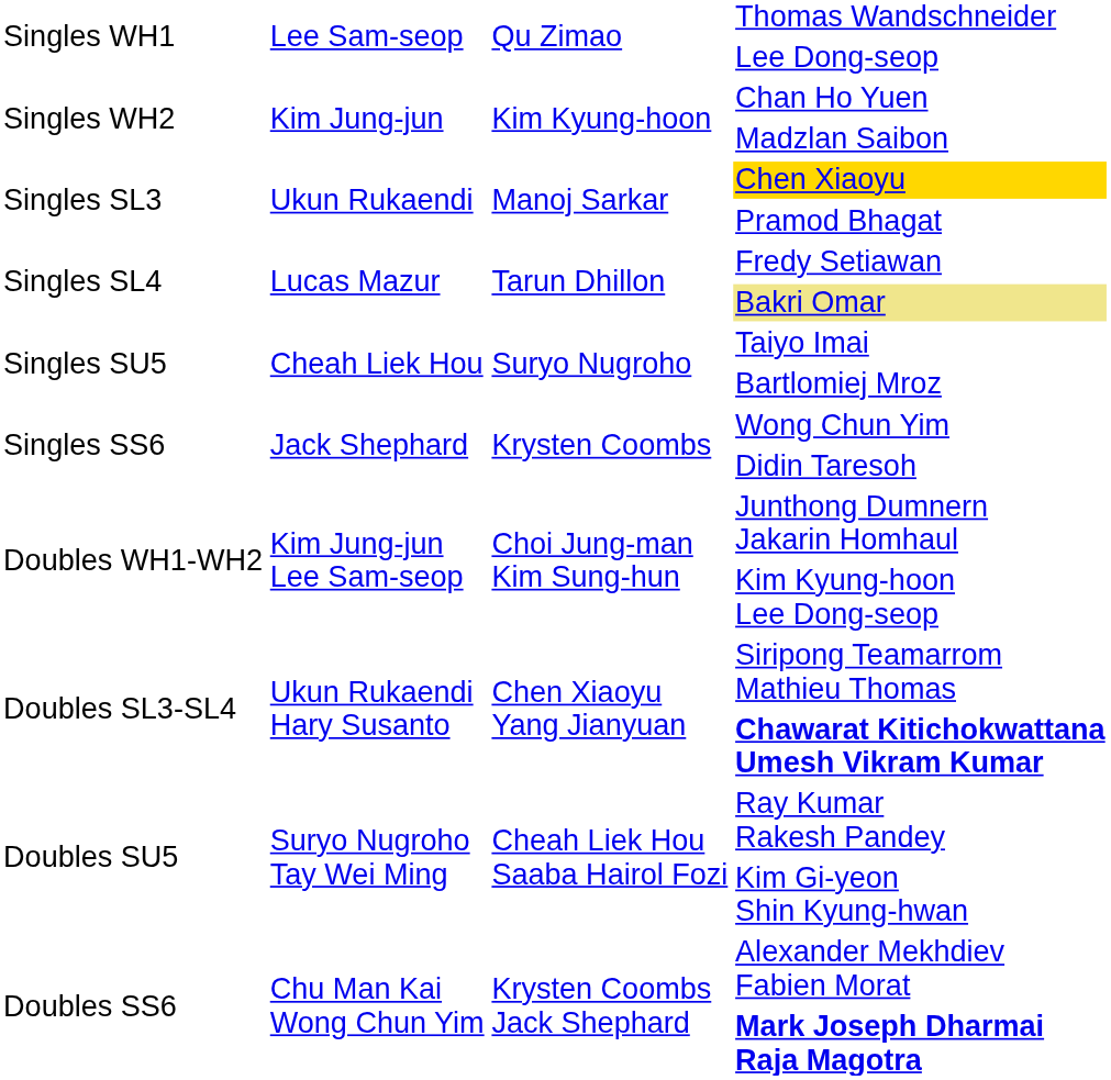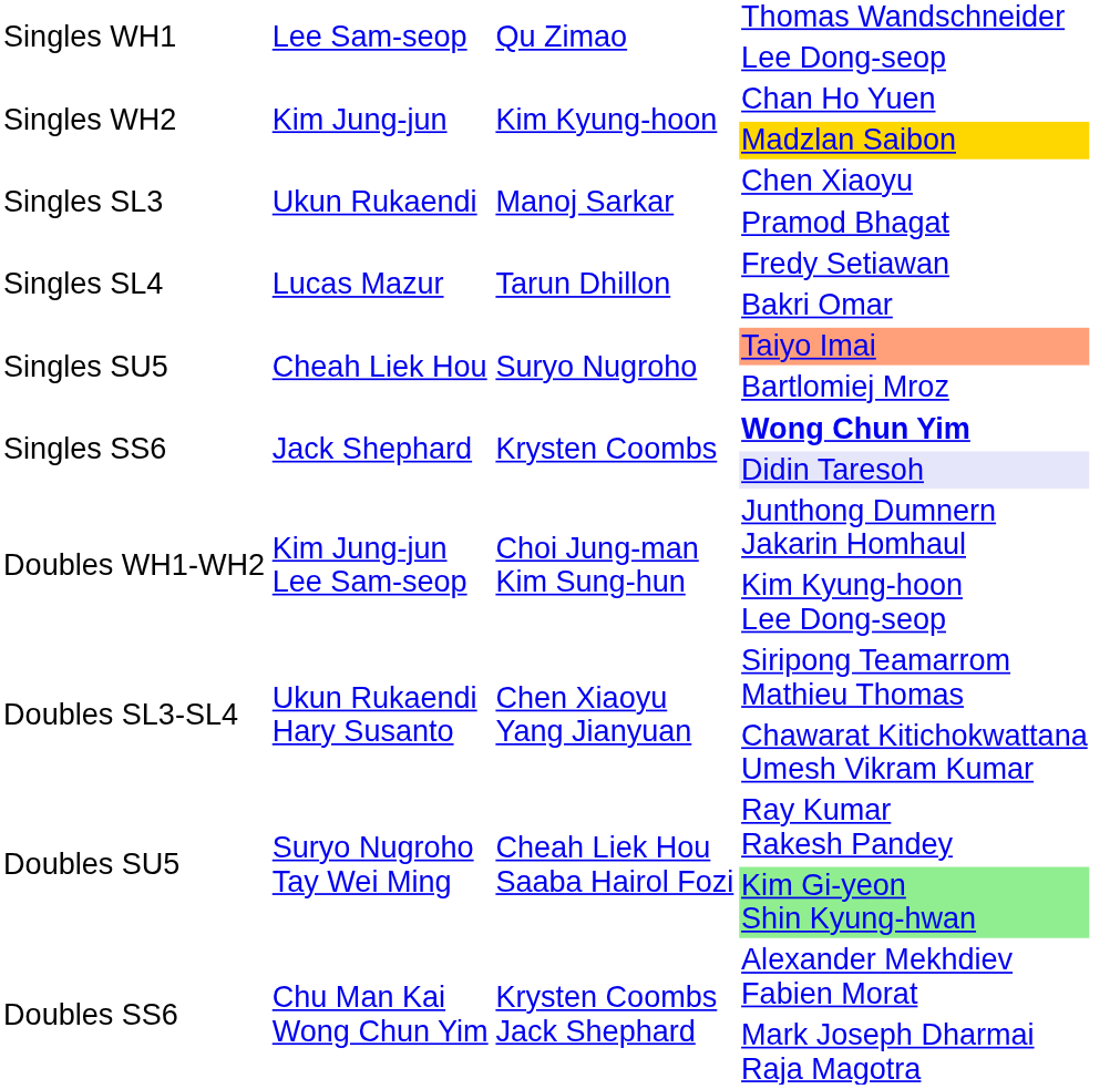Madzlan Saibon | column 4: no background -> gold background
Chen Xiaoyu | column 4: gold background -> no background
Bakri Omar | column 4: khaki background -> no background
Taiyo Imai | column 4: no background -> lightsalmon background
Wong Chun Yim | column 4: normal -> bold
Didin Taresoh | column 4: no background -> lavender background
Chawarat Kitichokwattana Umesh Vikram Kumar | column 4: bold -> normal
Kim Gi-yeon Shin Kyung-hwan | column 4: no background -> lightgreen background
Mark Joseph Dharmai Raja Magotra | column 4: bold -> normal
